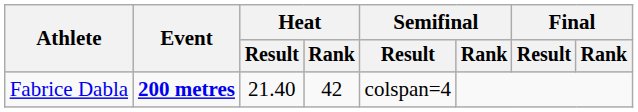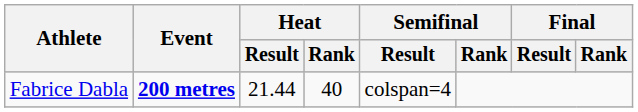Fabrice Dabla | Heat / Result: 21.40 -> 21.44
Fabrice Dabla | Heat / Rank: 42 -> 40
